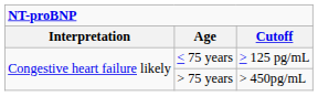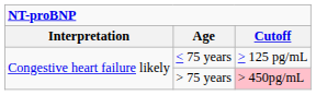> 75 years | column 3: no background -> pink background
